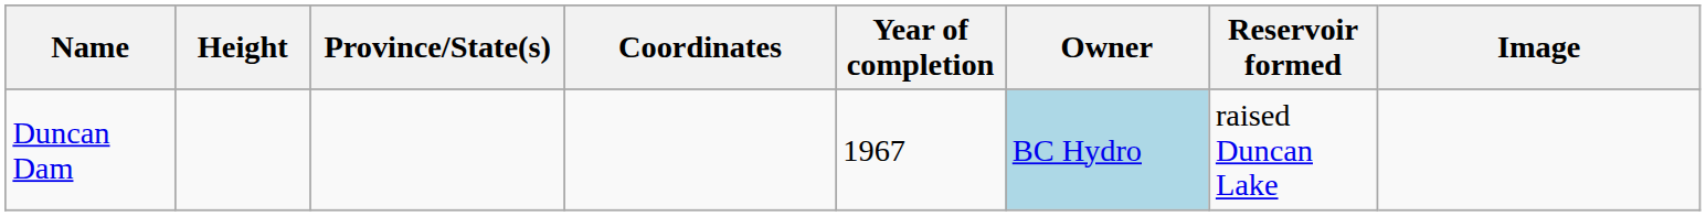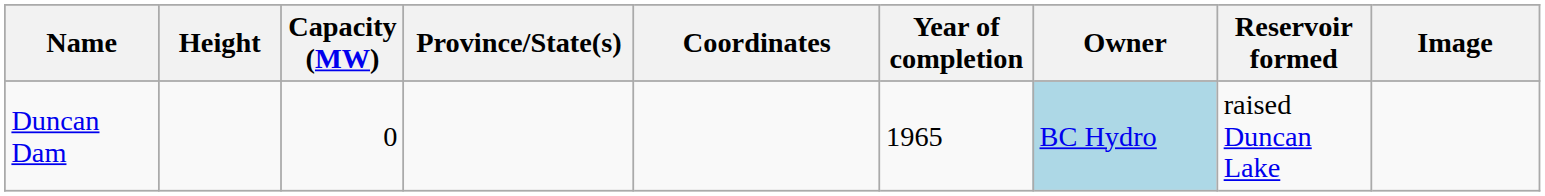+ column: Capacity (MW) | 0
Duncan Dam | Year of completion: 1967 -> 1965
